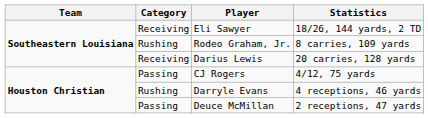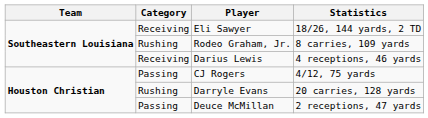Darius Lewis | Statistics: 20 carries, 128 yards -> 4 receptions, 46 yards
Darryle Evans | Statistics: 4 receptions, 46 yards -> 20 carries, 128 yards
